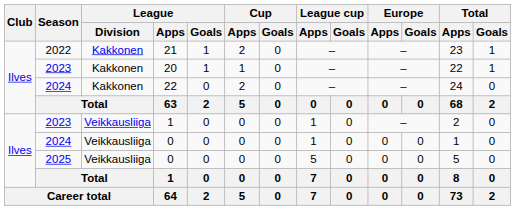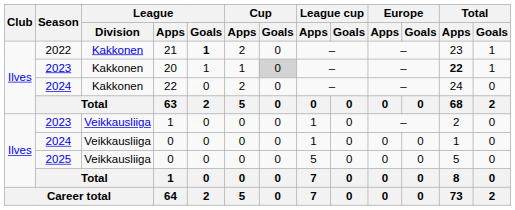21 | League / Goals: normal -> bold
20 | Cup / Goals: no background -> lightgrey background
20 | Total / Apps: normal -> bold
